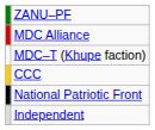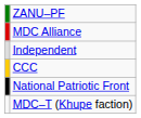rows swapped: MDC–T (Khupe faction) <-> Independent
